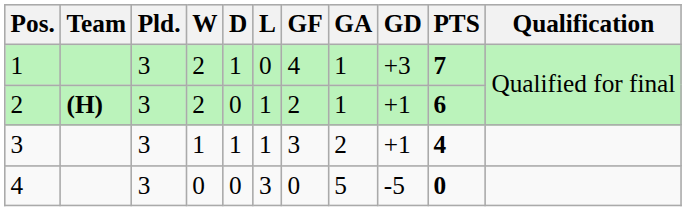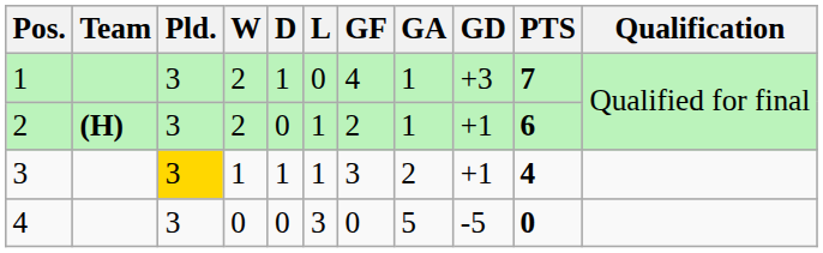row 4 | Pld.: no background -> gold background
